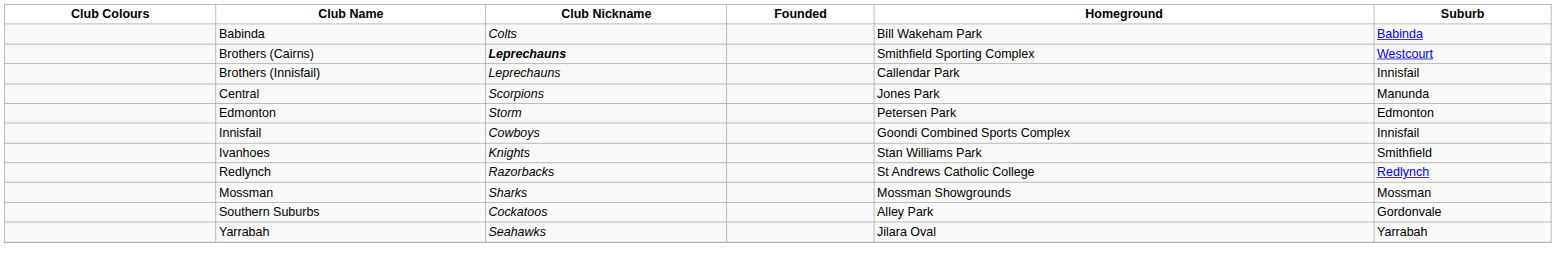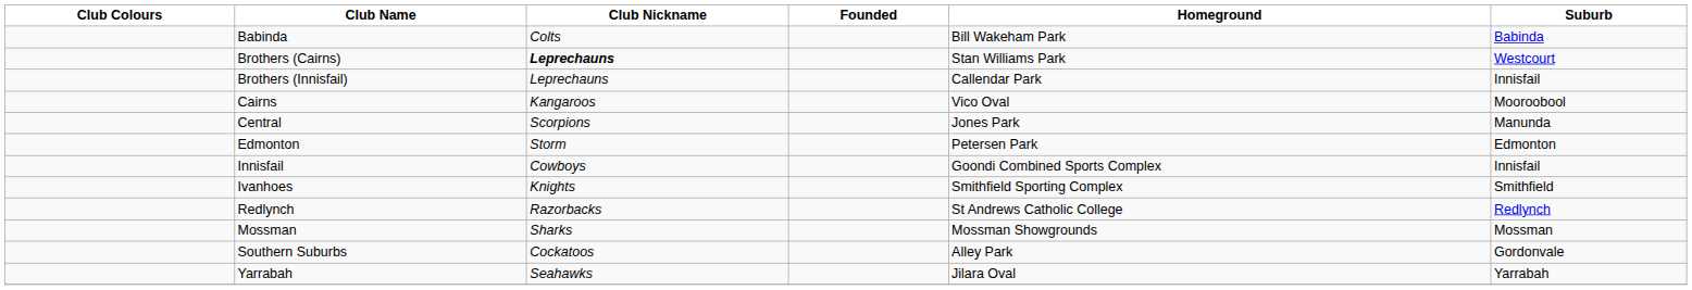Brothers (Cairns) | Homeground: Smithfield Sporting Complex -> Stan Williams Park
+ row: Cairns | Kangaroos | Vico Oval | Mooroobool
Ivanhoes | Homeground: Stan Williams Park -> Smithfield Sporting Complex
